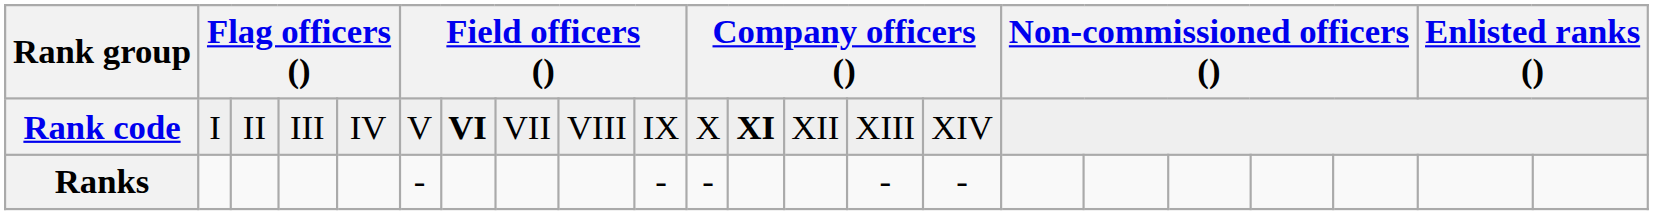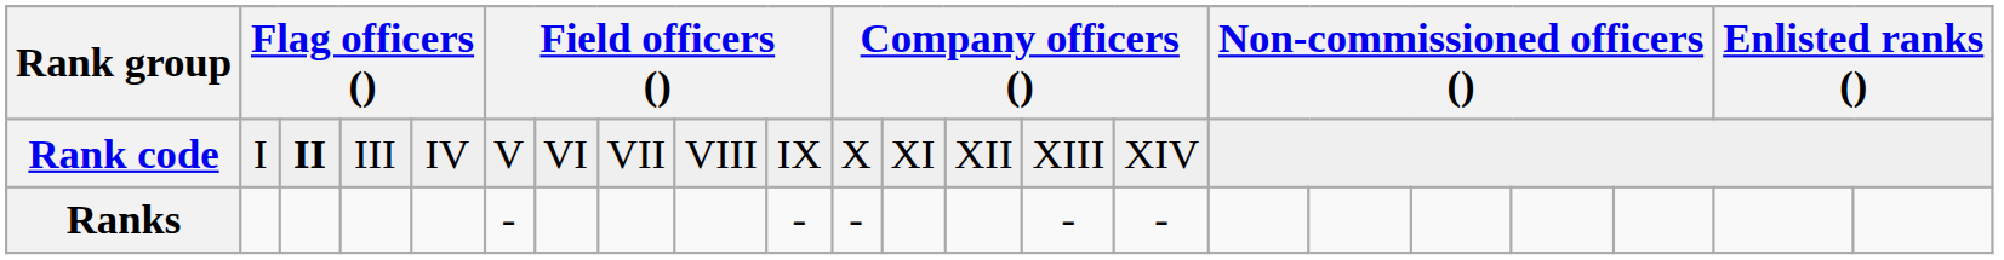Rank code | column 3: normal -> bold
Rank code | column 7: bold -> normal
Rank code | column 12: bold -> normal
